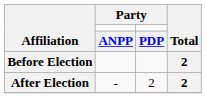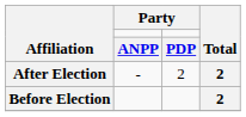rows swapped: Before Election <-> After Election
